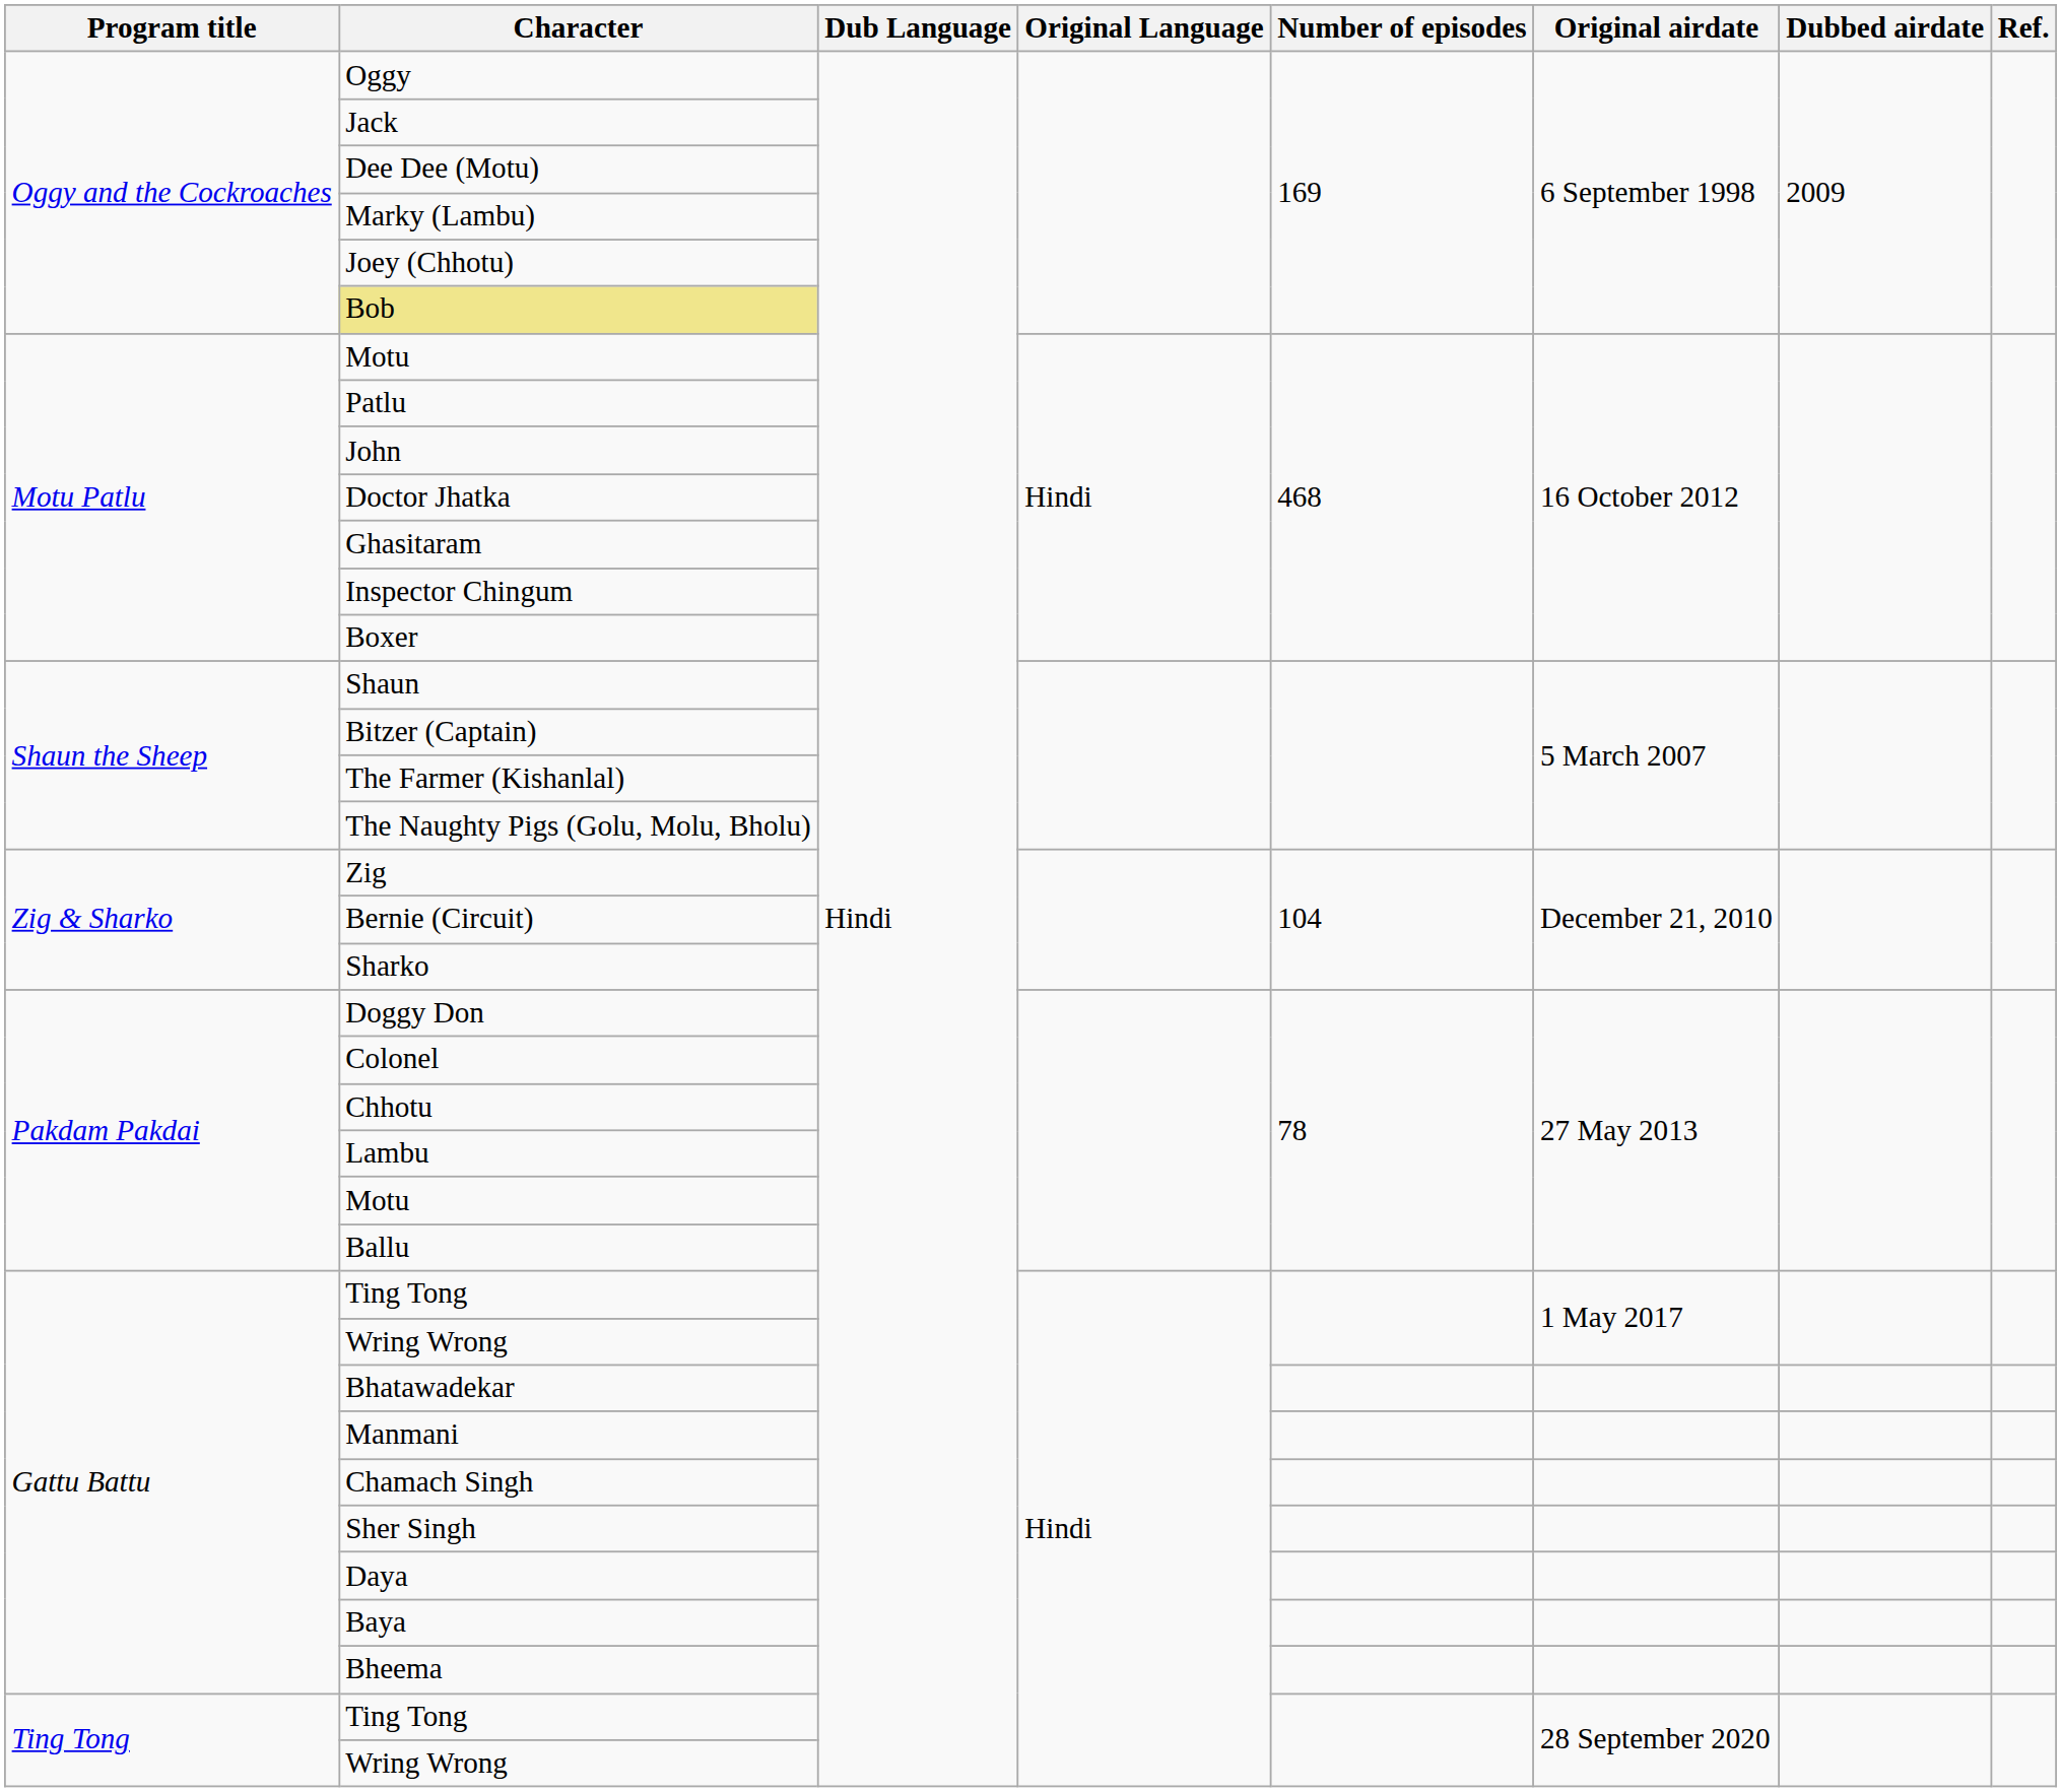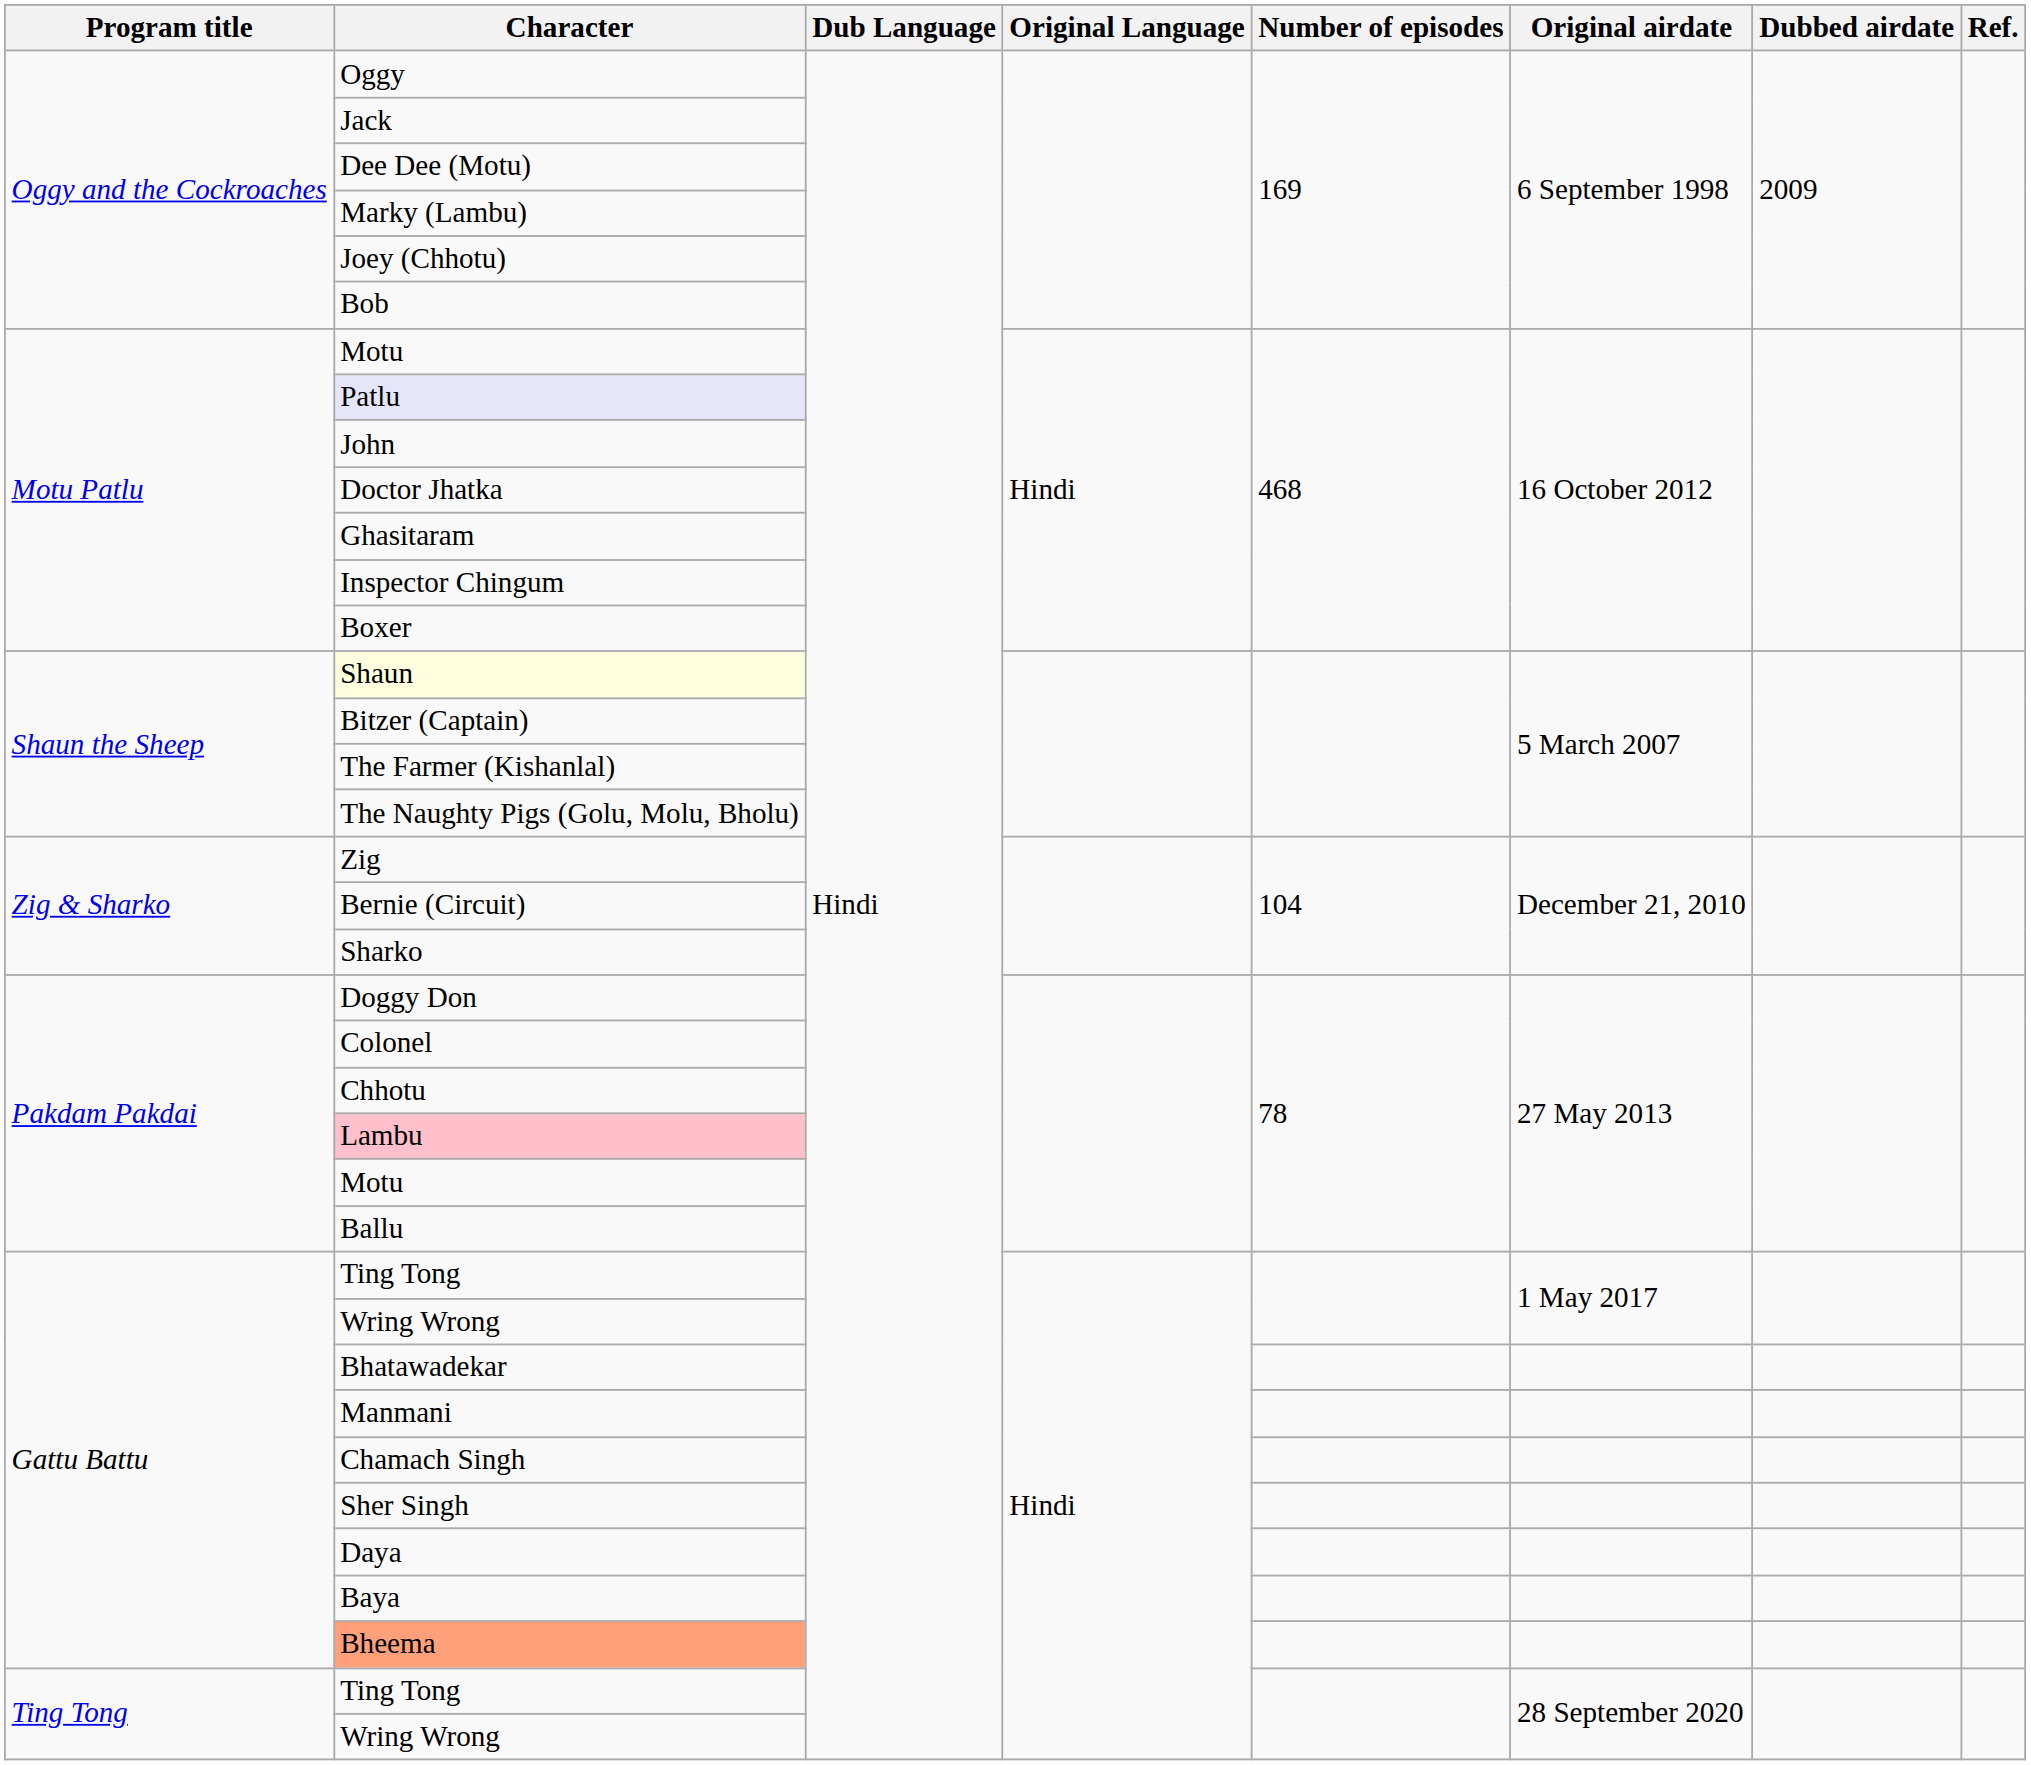Bob | Character: khaki background -> no background
Patlu | Character: no background -> lavender background
Shaun | Character: no background -> lightyellow background
Lambu | Character: no background -> pink background
Bheema | Character: no background -> lightsalmon background
